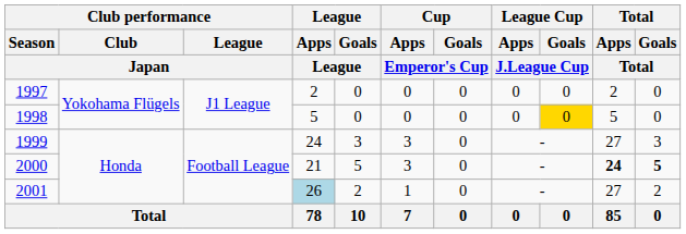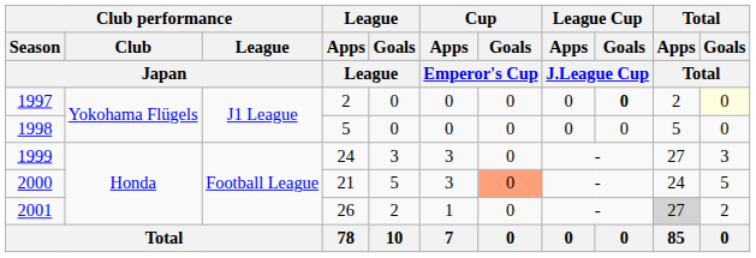1997 | League Cup / Goals / J.League Cup: normal -> bold
1997 | Total / Goals / Total: no background -> lightyellow background
1998 | League Cup / Goals / J.League Cup: gold background -> no background
2000 | Cup / Goals / Emperor's Cup: no background -> lightsalmon background
2000 | Total / Apps / Total: bold -> normal
2000 | Total / Goals / Total: bold -> normal
2001 | League / Apps / League: lightblue background -> no background
2001 | Total / Apps / Total: no background -> lightgrey background
